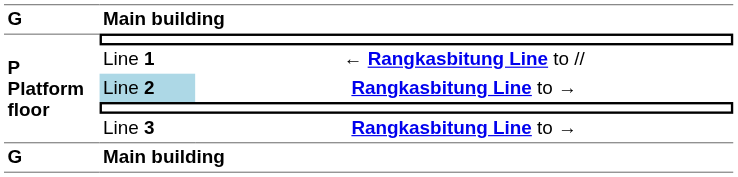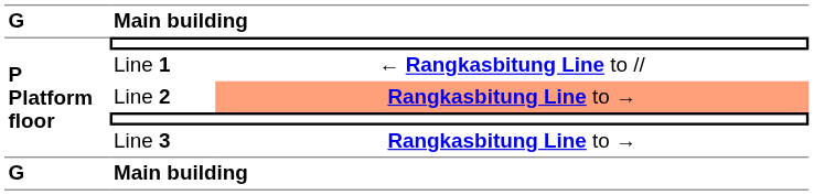Line 2 | column 2: lightblue background -> no background
Line 2 | column 3: no background -> lightsalmon background
